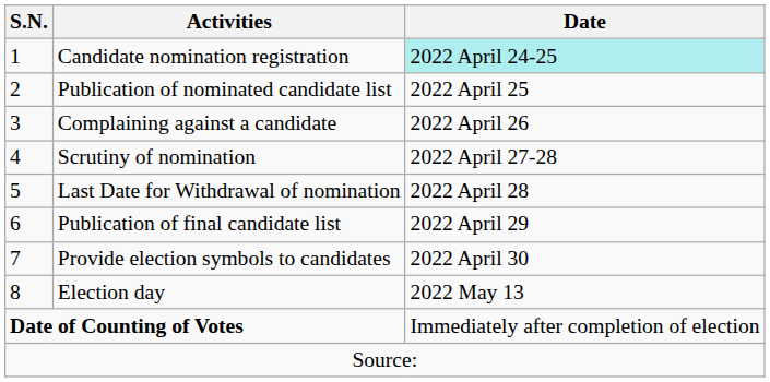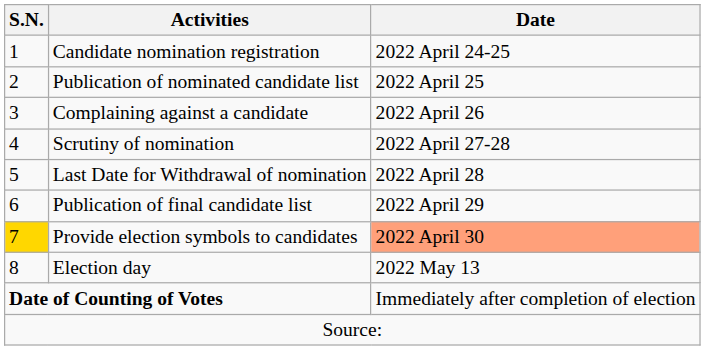Candidate nomination registration | Date: paleturquoise background -> no background
Provide election symbols to candidates | S.N.: no background -> gold background
Provide election symbols to candidates | Date: no background -> lightsalmon background
